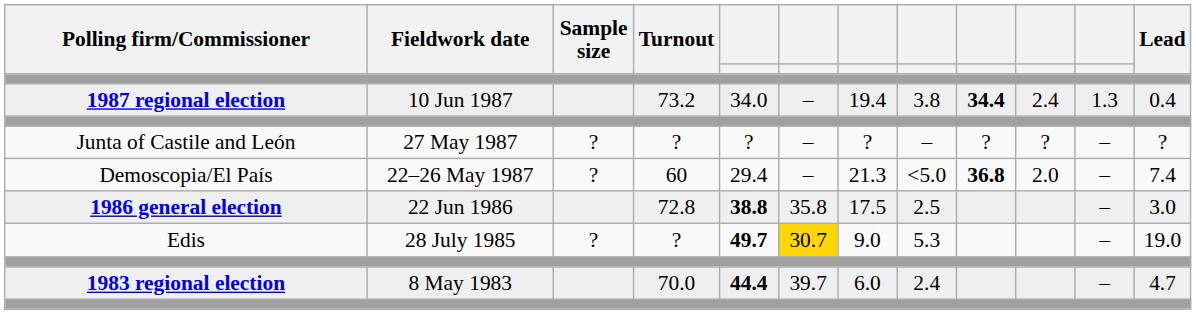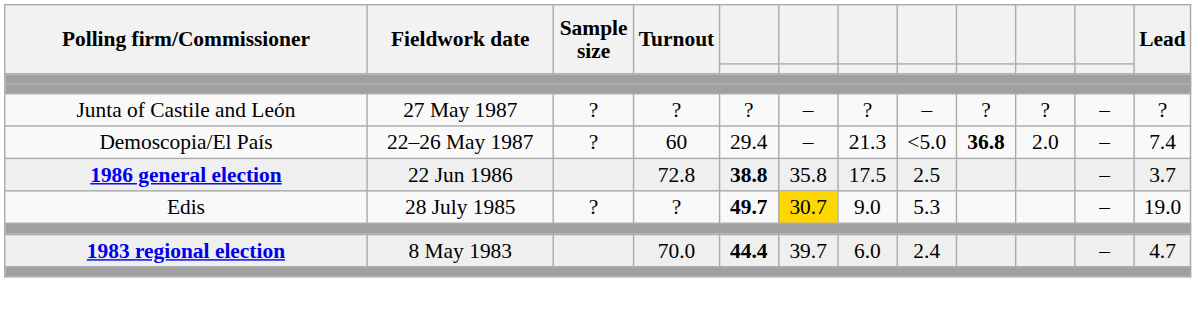- row: 1987 regional election | 10 Jun 1987 | 73.2 | 34.0 | – | 19.4 | 3.8 | 34.4 | 2.4 | 1.3 | 0.4
1986 general election | Lead: 3.0 -> 3.7
